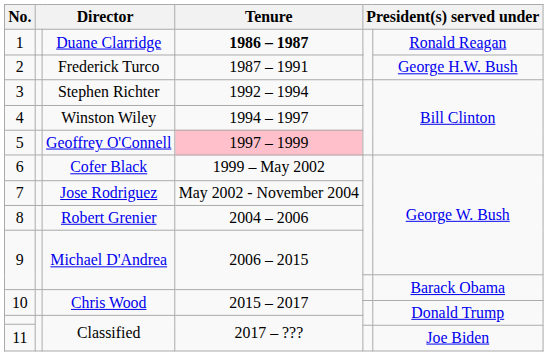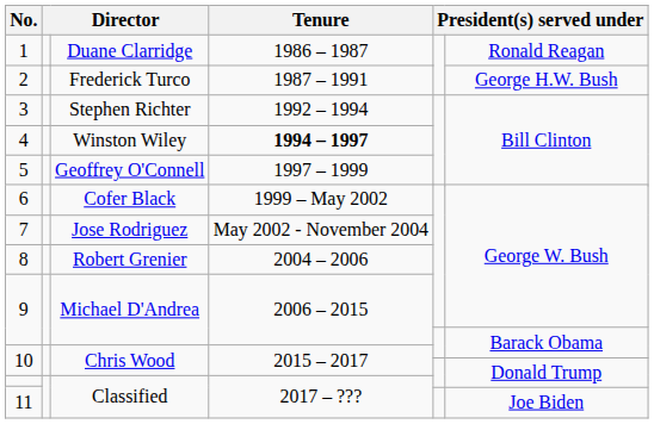1 | Tenure: bold -> normal
4 | Tenure: normal -> bold
5 | Tenure: pink background -> no background
